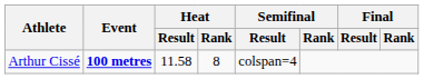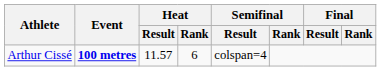Arthur Cissé | Heat / Result: 11.58 -> 11.57
Arthur Cissé | Heat / Rank: 8 -> 6
